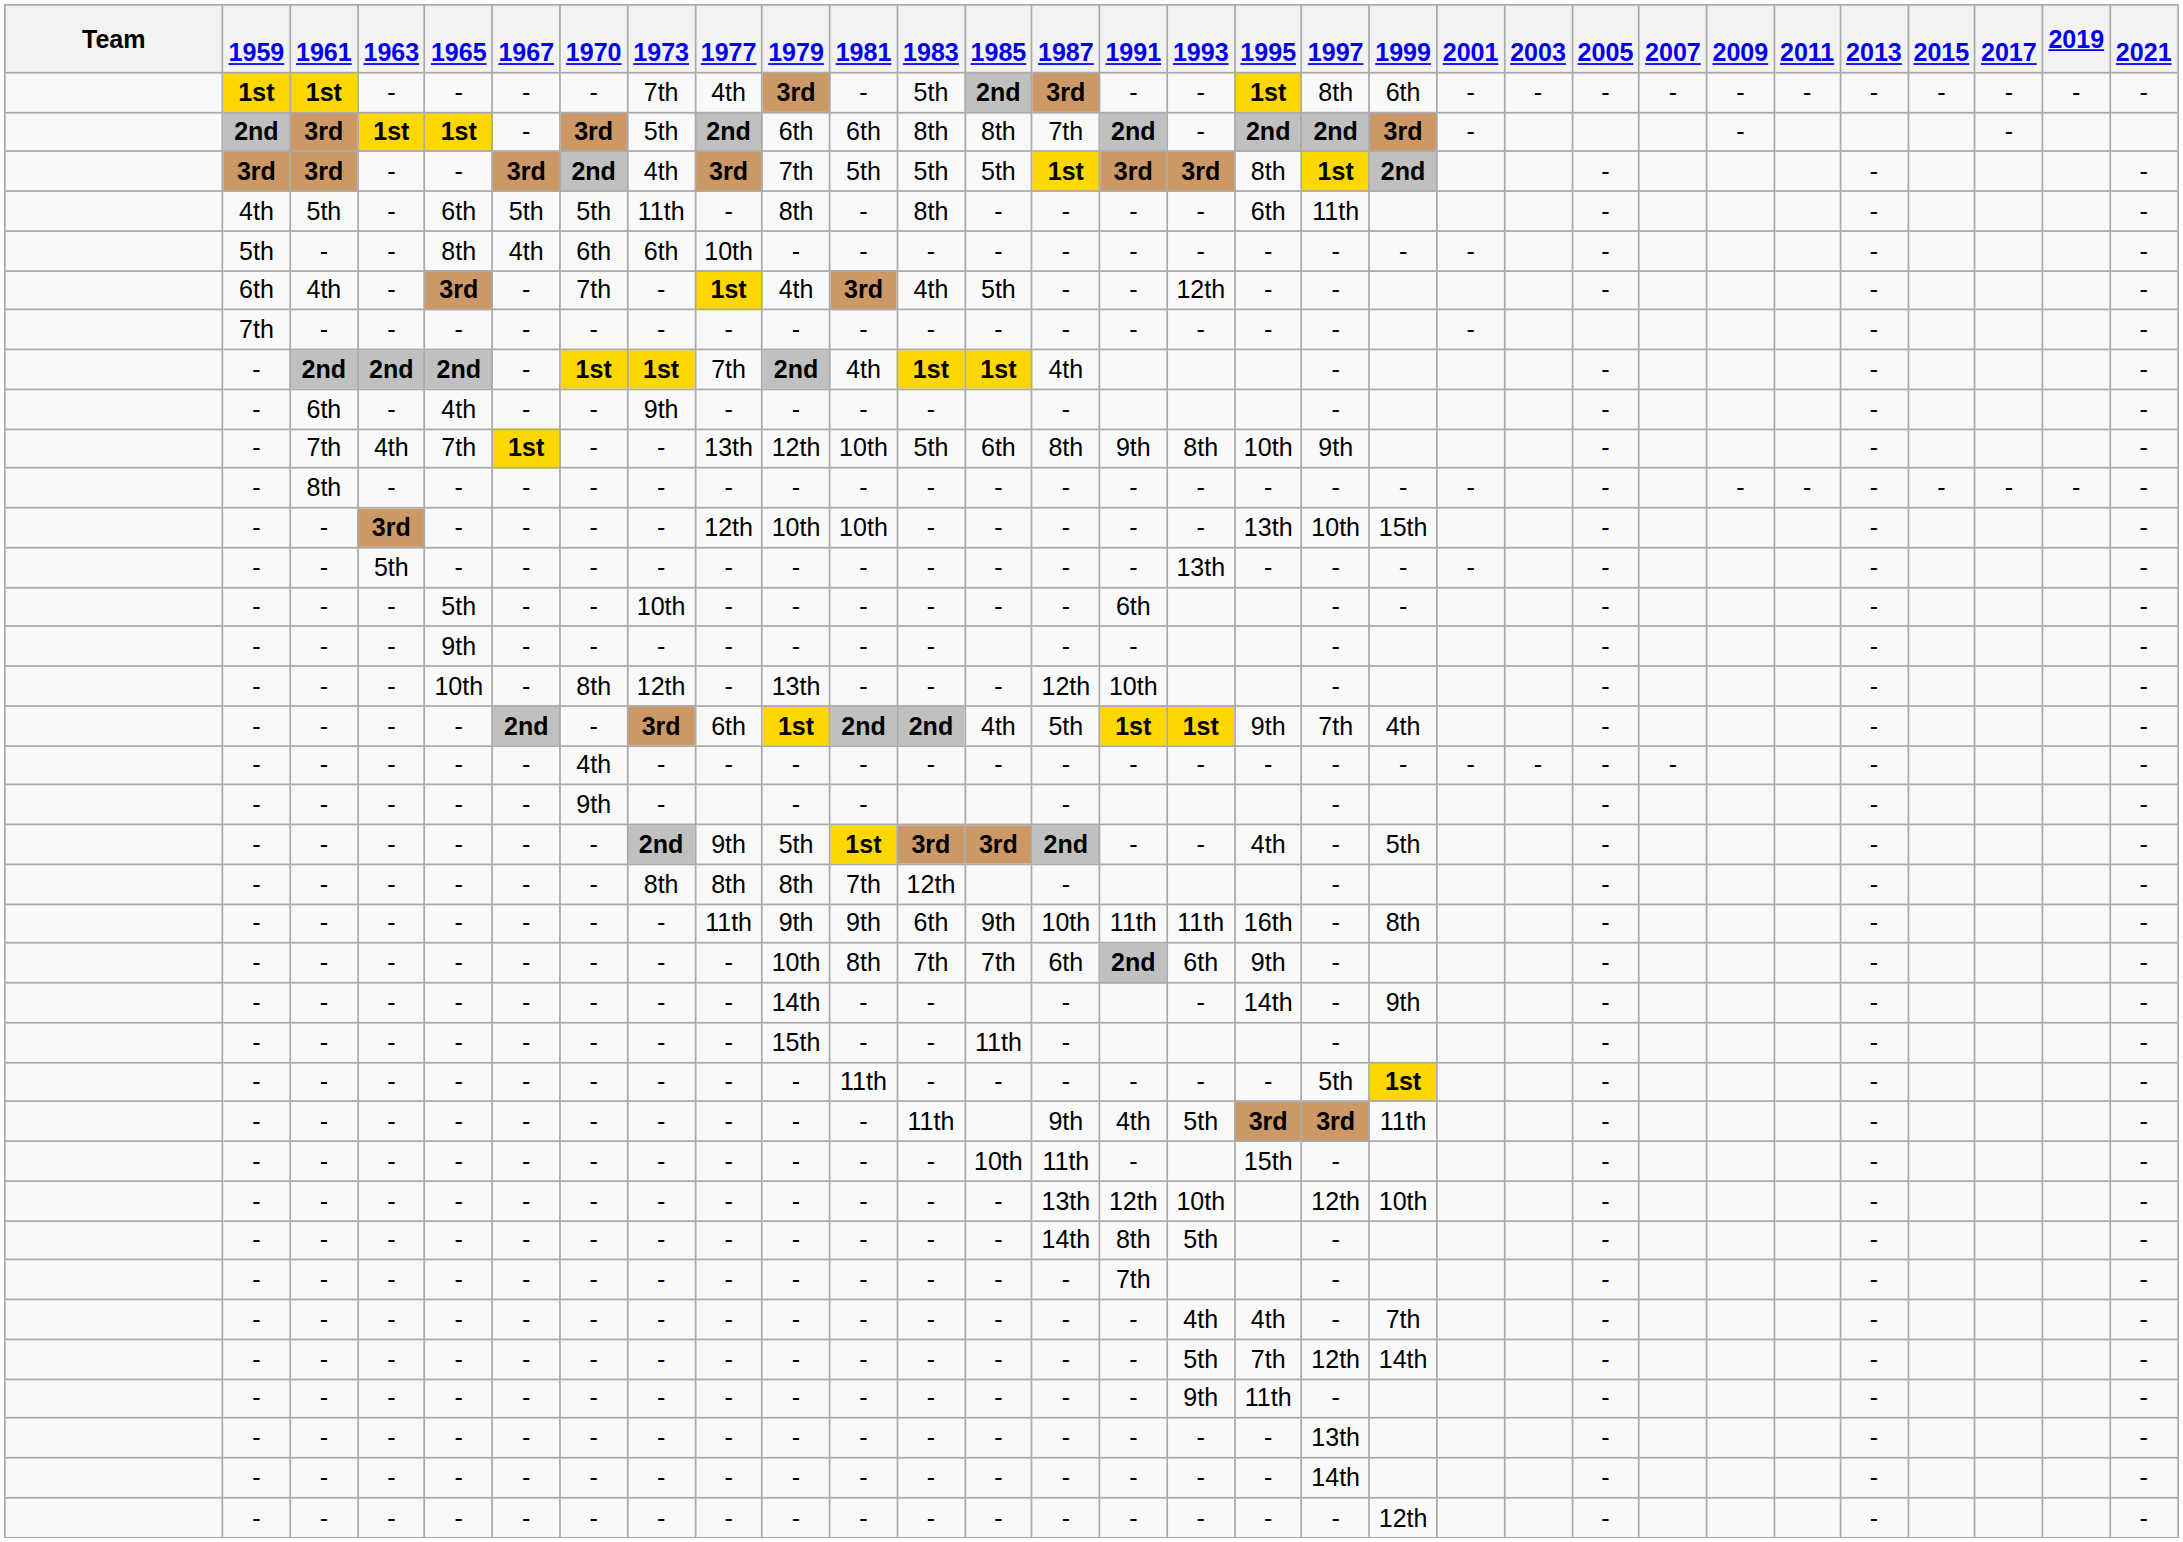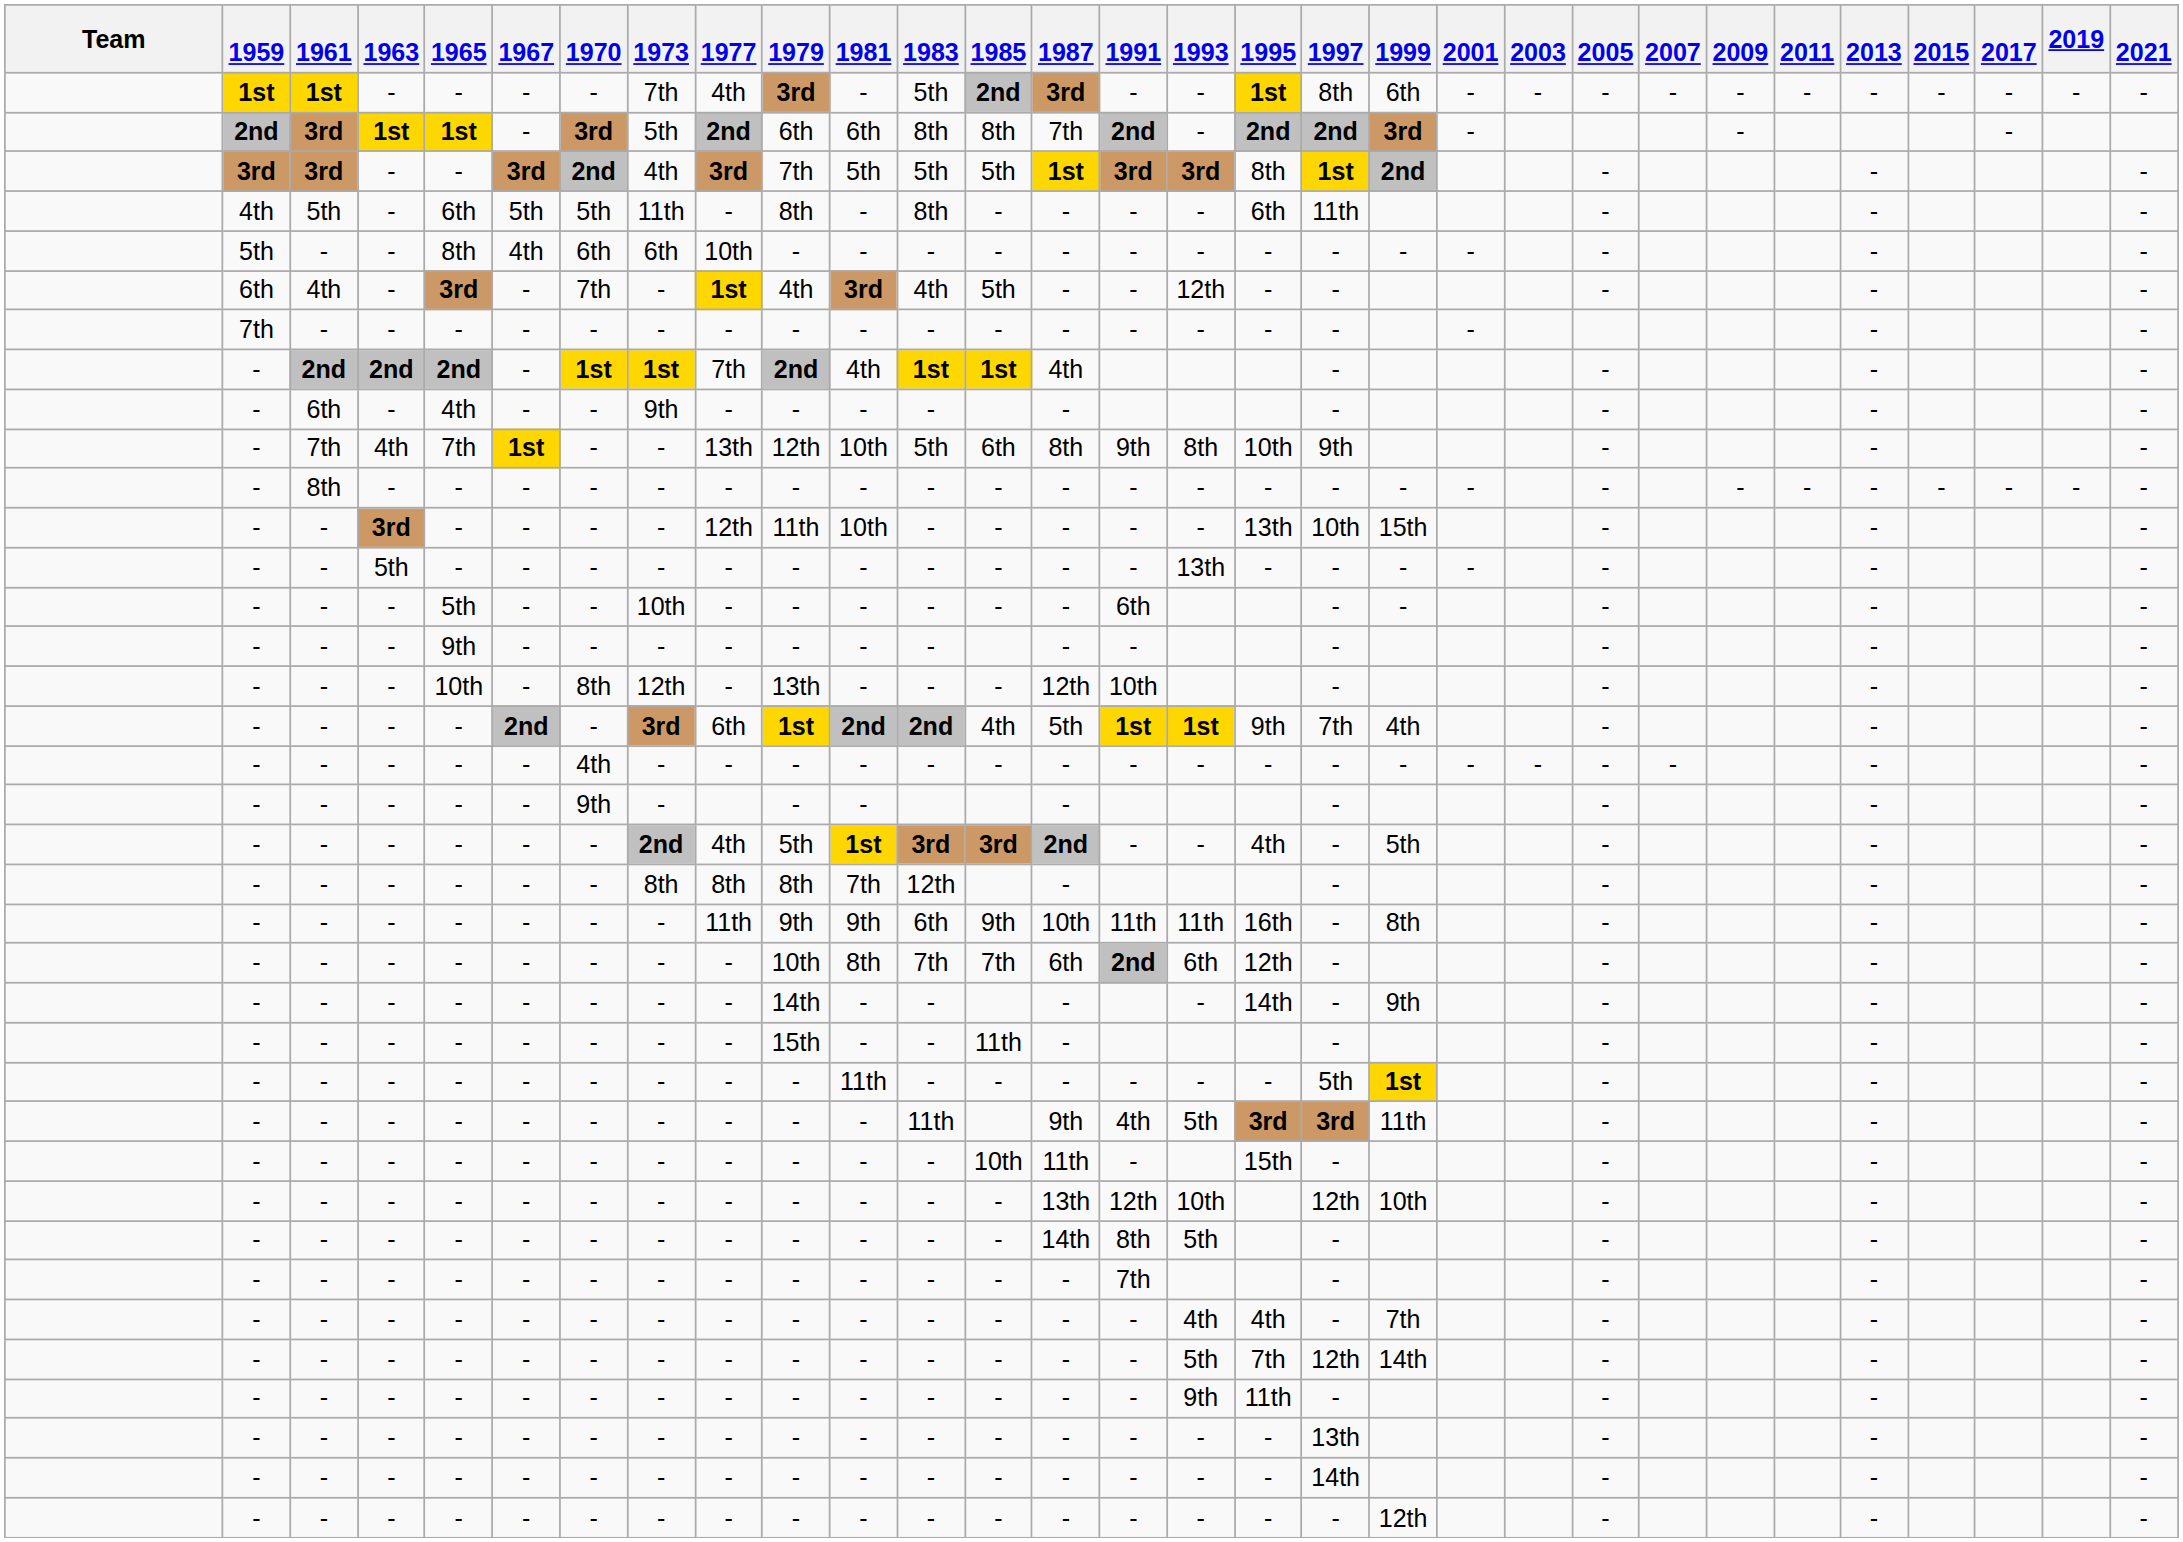row 13 | 1979: 10th -> 11th
row 21 | 1977: 9th -> 4th
row 24 | 1995: 9th -> 12th
